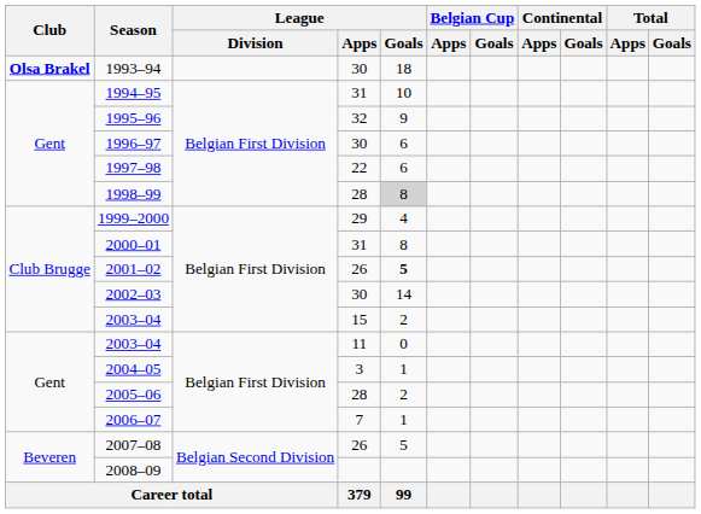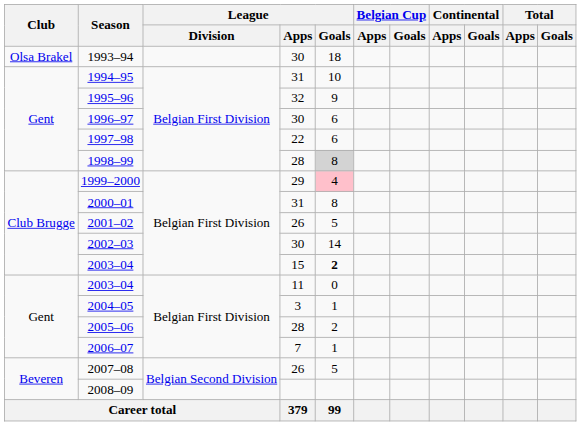1993–94 | Club: bold -> normal
1999–2000 | League / Goals: no background -> pink background
2001–02 | League / Goals: bold -> normal
2003–04 / 15 | League / Goals: normal -> bold
